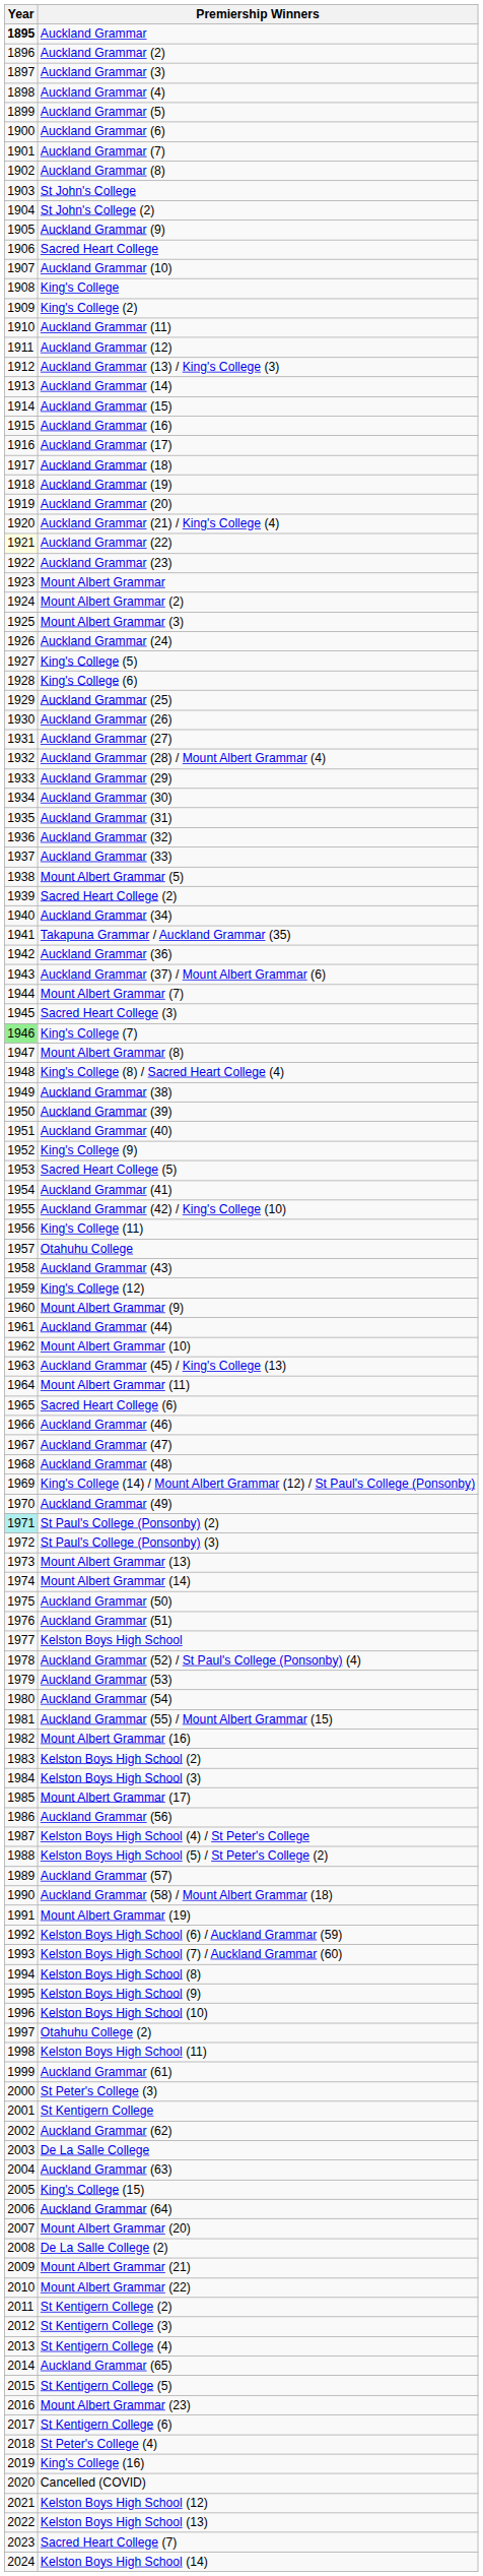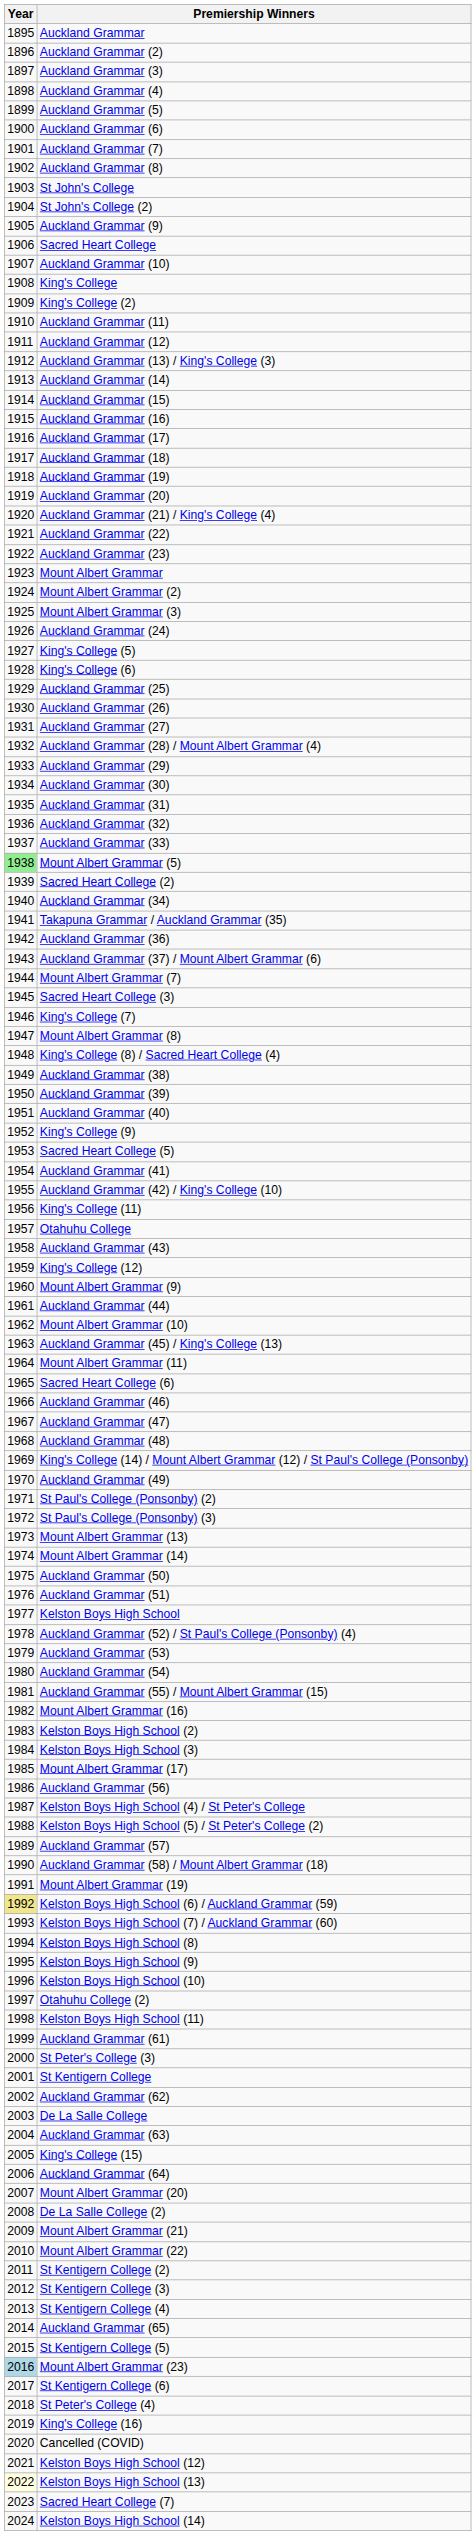Auckland Grammar | Year: bold -> normal
Auckland Grammar (22) | Year: lightyellow background -> no background
Mount Albert Grammar (5) | Year: no background -> lightgreen background
King's College (7) | Year: lightgreen background -> no background
St Paul's College (Ponsonby) (2) | Year: paleturquoise background -> no background
Kelston Boys High School (6) / Auckland Grammar (59) | Year: no background -> khaki background
Mount Albert Grammar (23) | Year: no background -> lightblue background
Kelston Boys High School (13) | Year: no background -> lightyellow background
